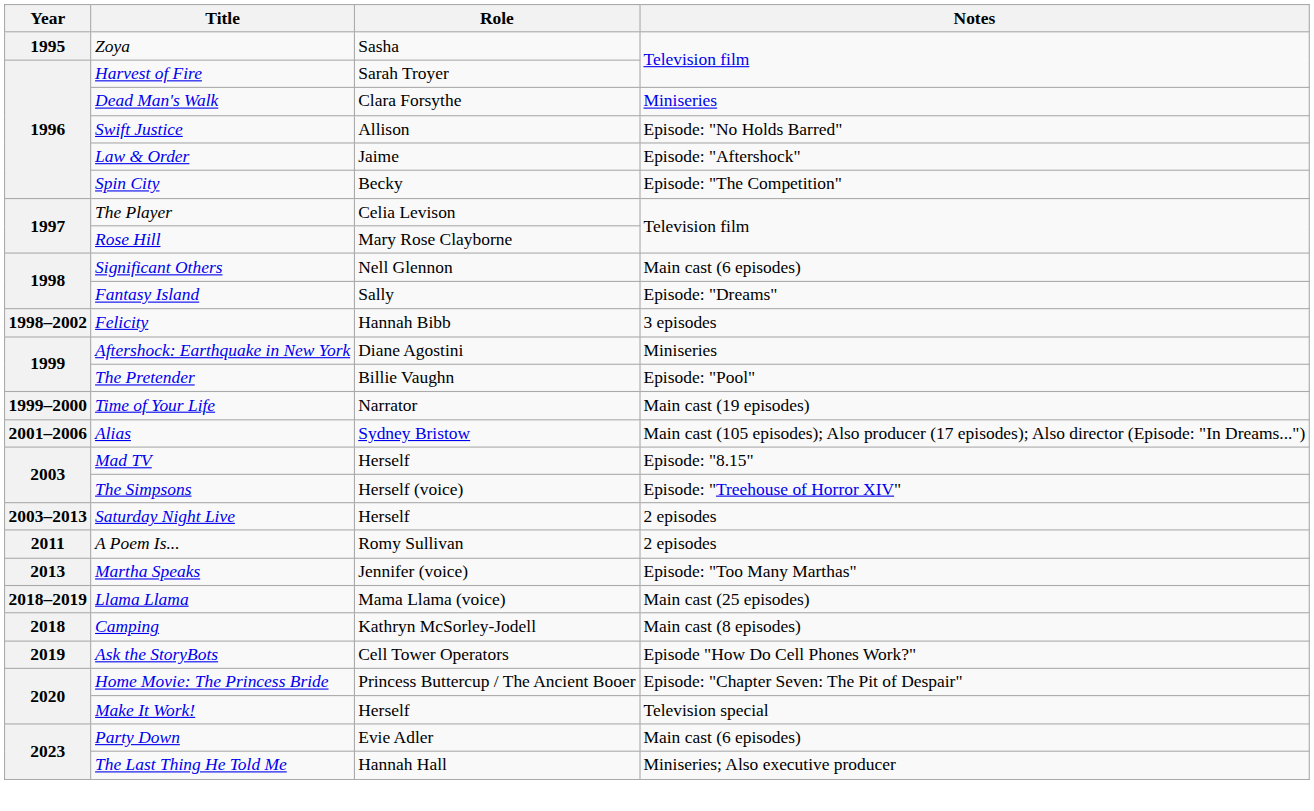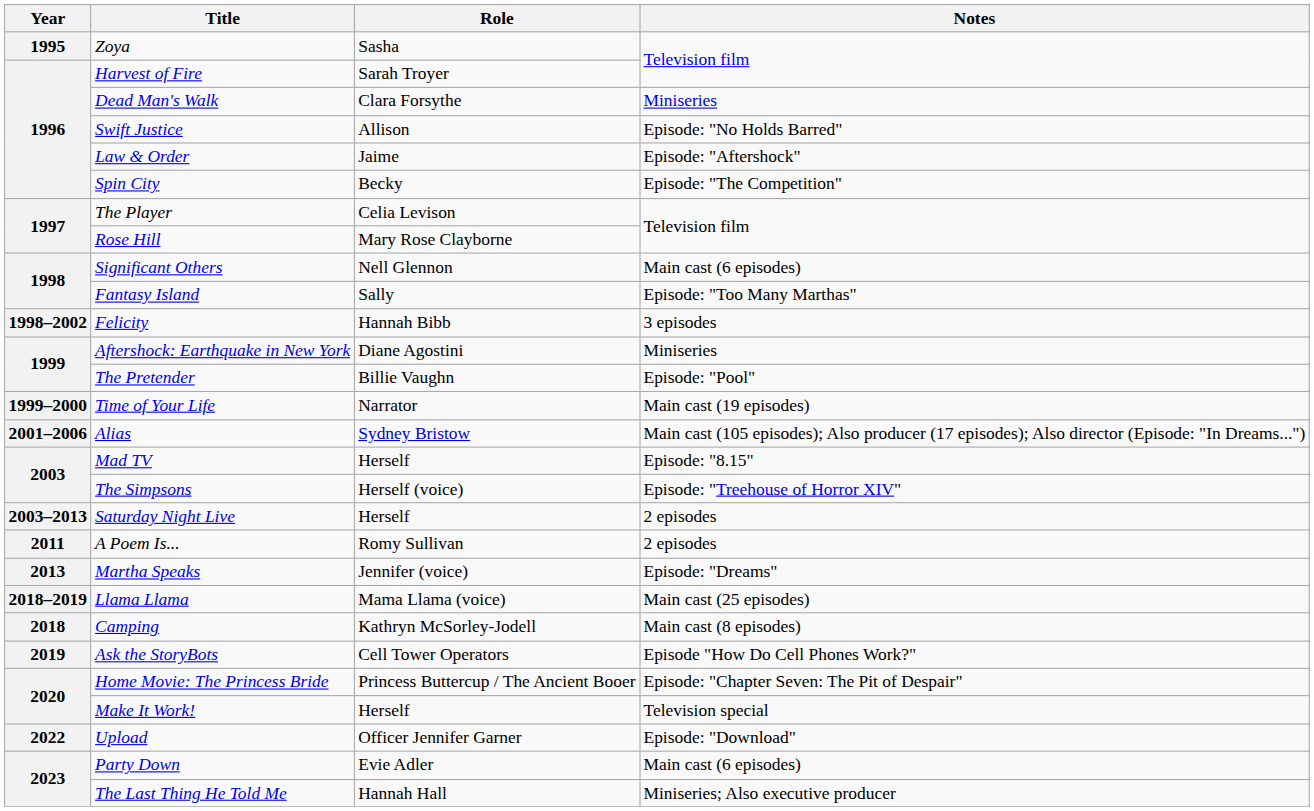Fantasy Island | Notes: Episode: "Dreams" -> Episode: "Too Many Marthas"
Martha Speaks | Notes: Episode: "Too Many Marthas" -> Episode: "Dreams"
+ row: 2022 | Upload | Officer Jennifer Garner | Episode: "Download"
